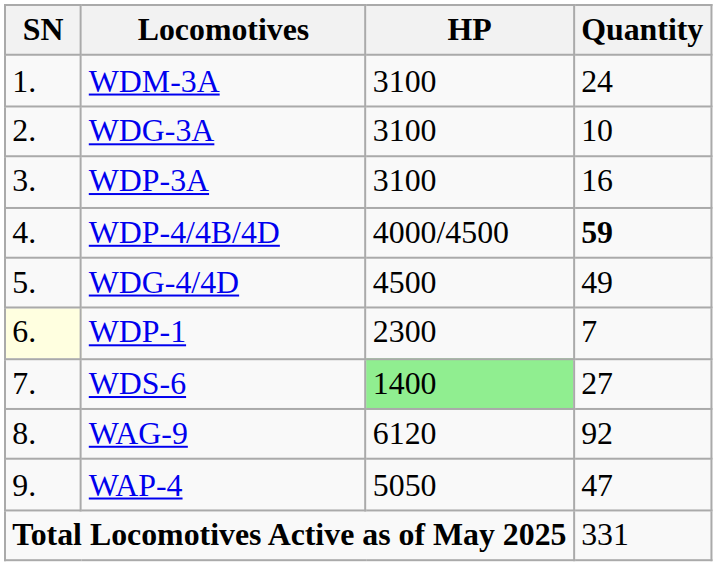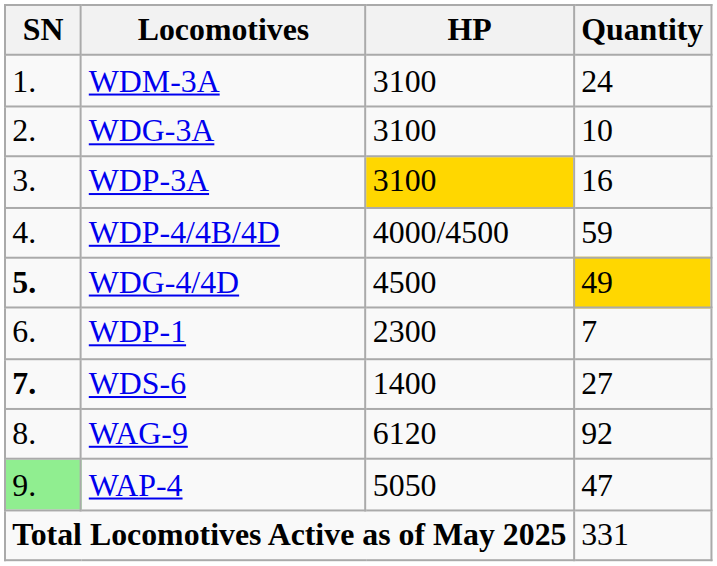WDP-3A | HP: no background -> gold background
WDP-4/4B/4D | Quantity: bold -> normal
WDG-4/4D | SN: normal -> bold
WDG-4/4D | Quantity: no background -> gold background
WDP-1 | SN: lightyellow background -> no background
WDS-6 | SN: normal -> bold
WDS-6 | HP: lightgreen background -> no background
WAP-4 | SN: no background -> lightgreen background
